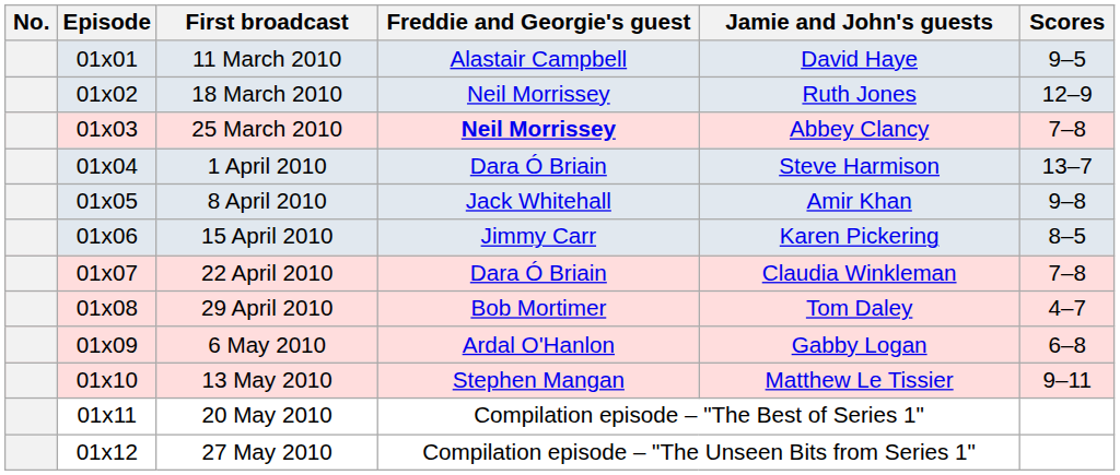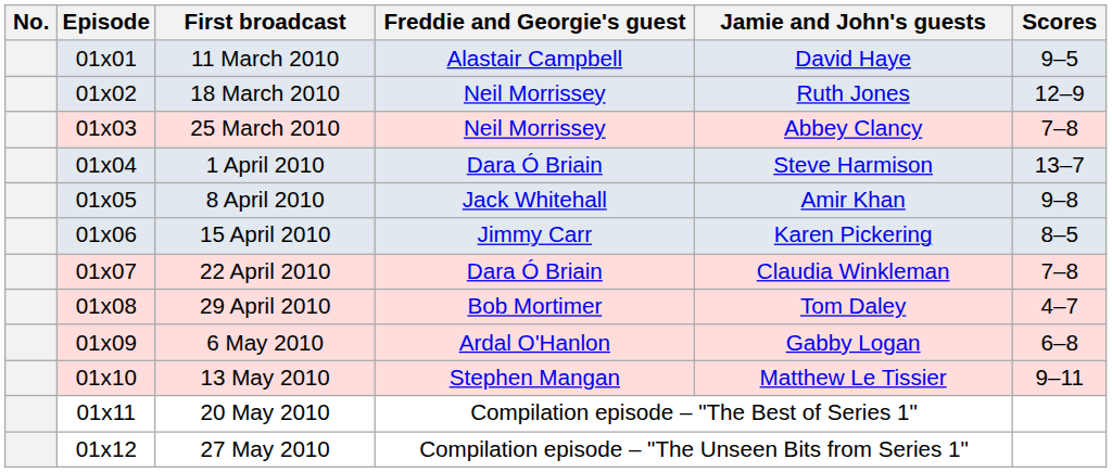25 March 2010 | Freddie and Georgie's guest: bold -> normal
